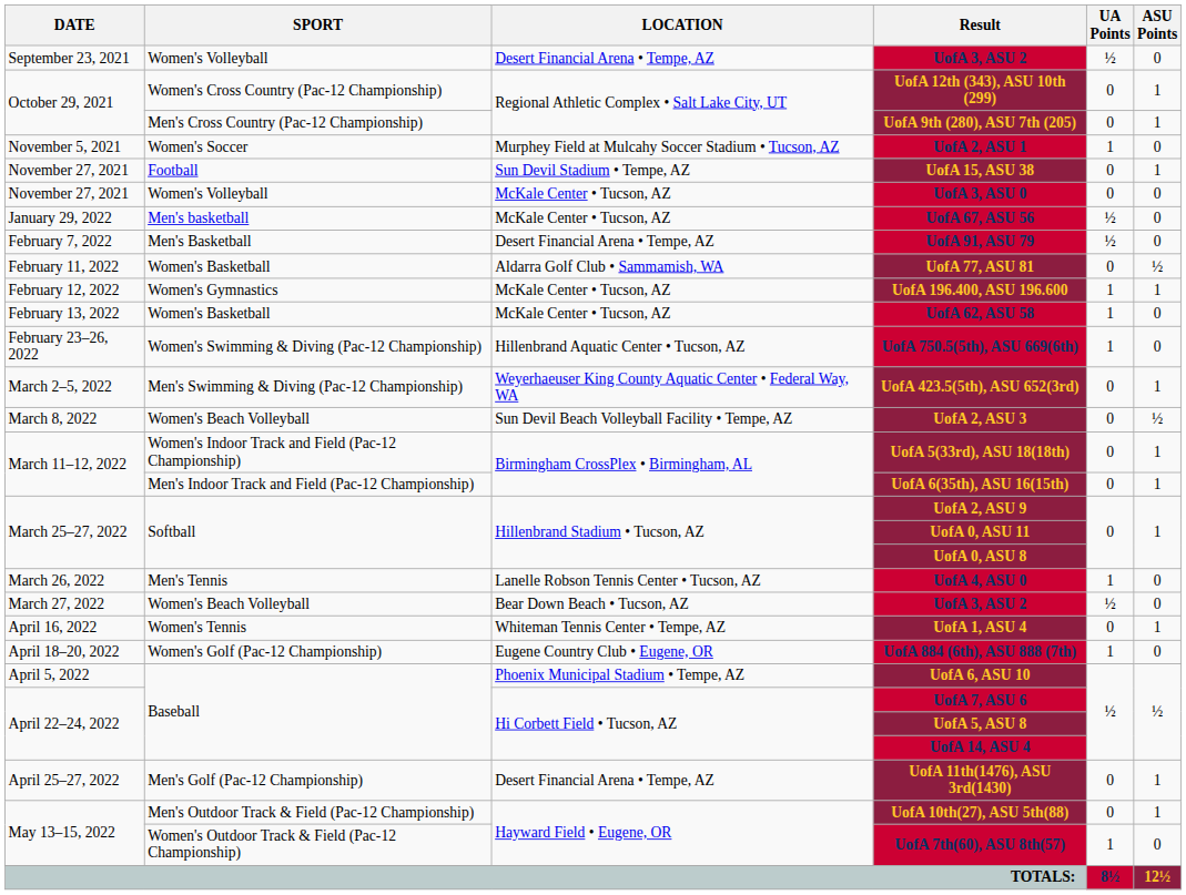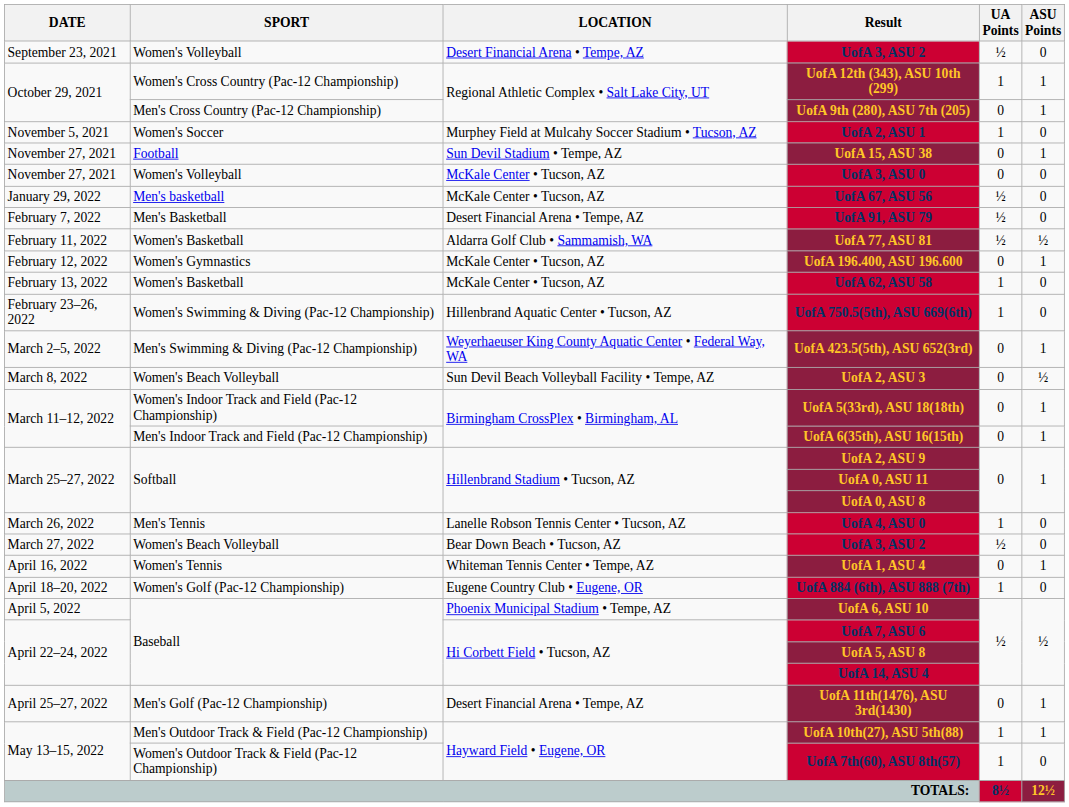UofA 12th (343), ASU 10th (299) | UA Points: 0 -> 1
UofA 77, ASU 81 | UA Points: 0 -> ½
UofA 196.400, ASU 196.600 | UA Points: 1 -> 0
UofA 10th(27), ASU 5th(88) | UA Points: 0 -> 1
